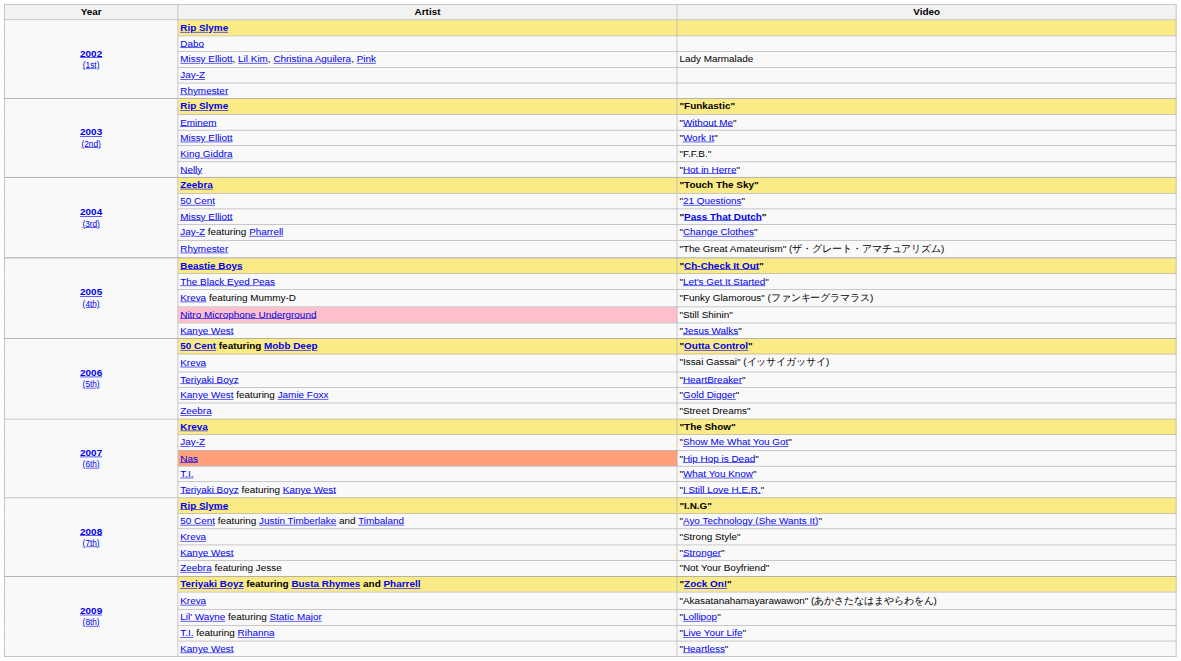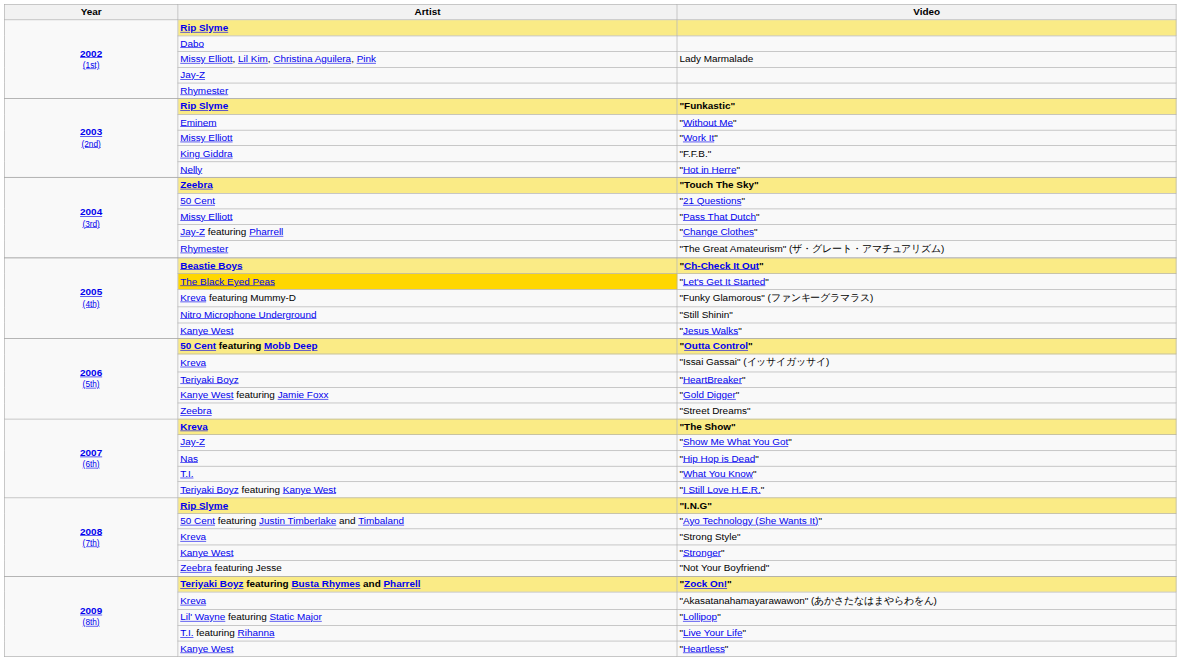"Pass That Dutch" | Video: bold -> normal
"Let's Get It Started" | Artist: no background -> gold background
"Still Shinin" | Artist: pink background -> no background
"Hip Hop is Dead" | Artist: lightsalmon background -> no background
